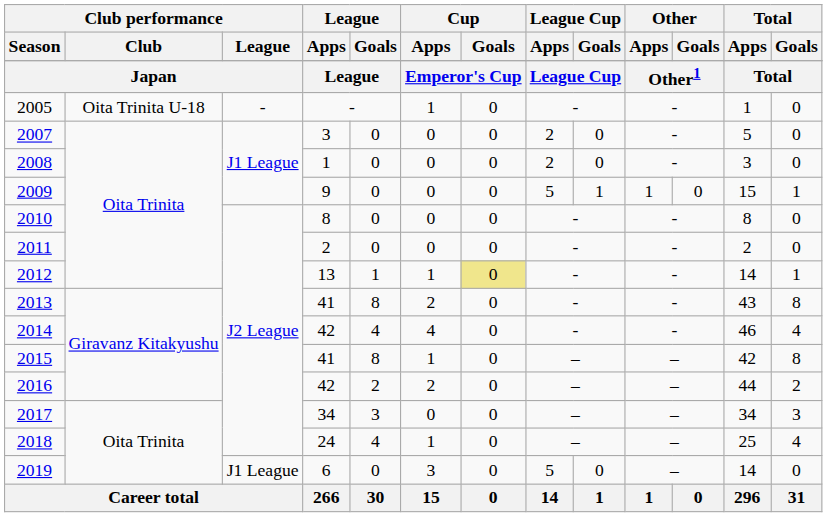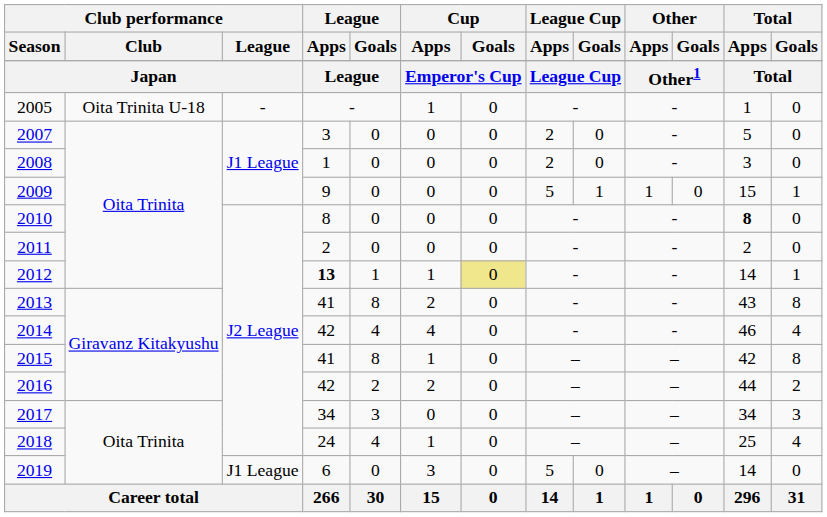2010 | Total / Apps: normal -> bold
2012 | League / Apps: normal -> bold
